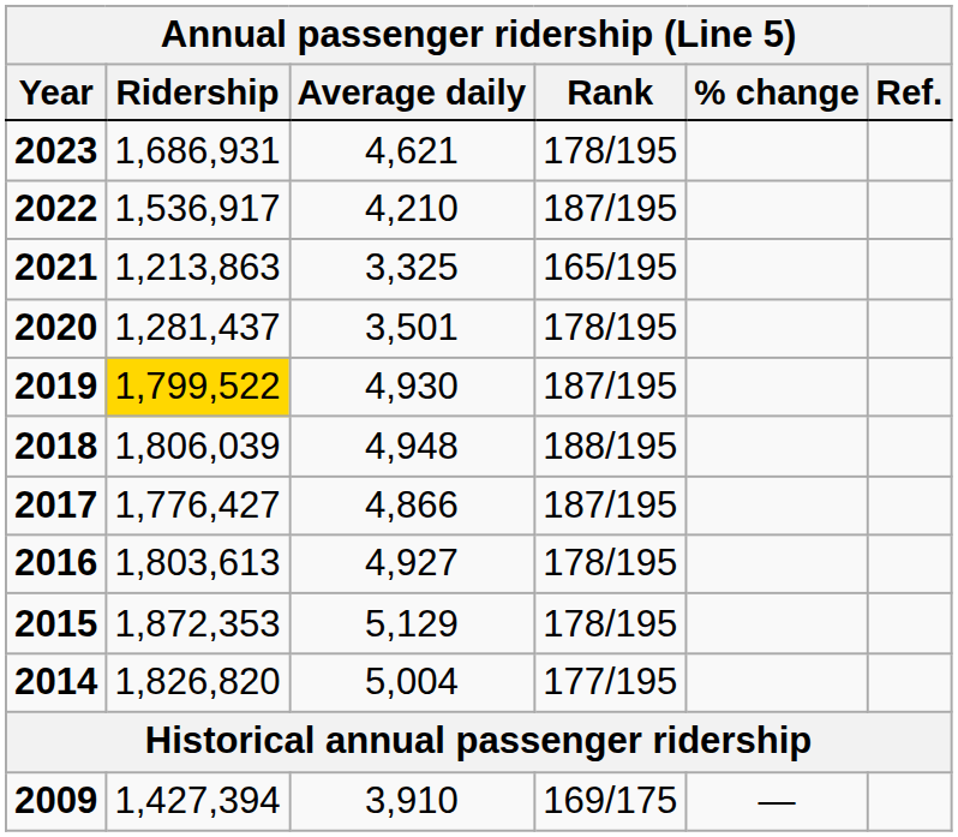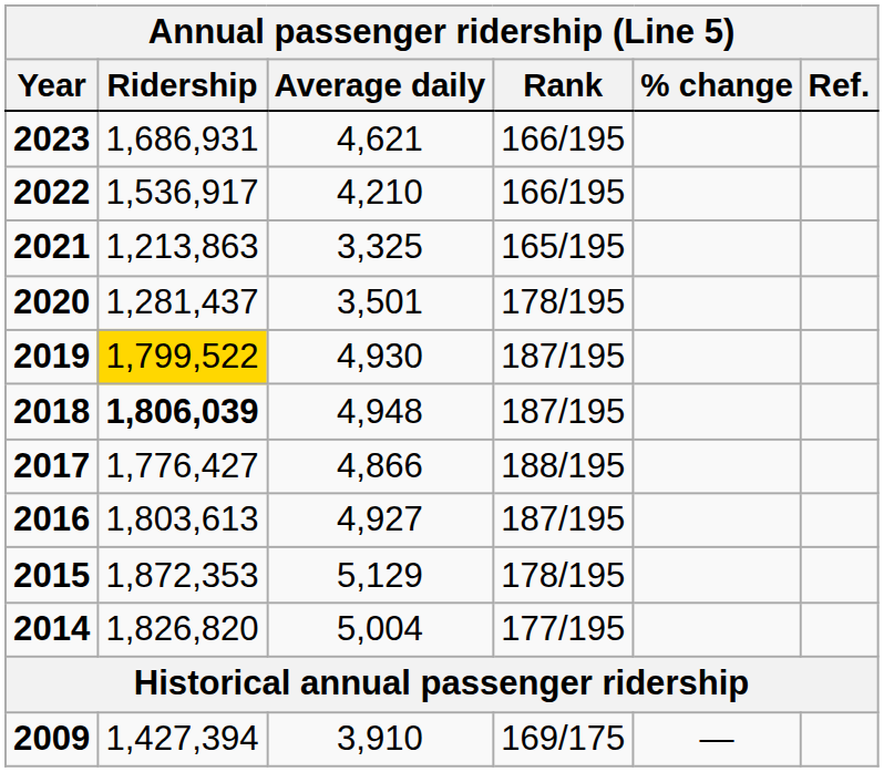2023 | Rank: 178/195 -> 166/195
2022 | Rank: 187/195 -> 166/195
2018 | Ridership: normal -> bold
2018 | Rank: 188/195 -> 187/195
2017 | Rank: 187/195 -> 188/195
2016 | Rank: 178/195 -> 187/195
